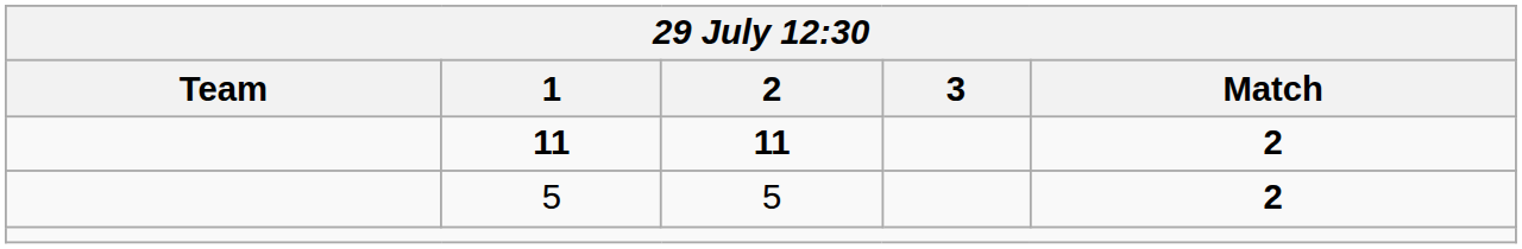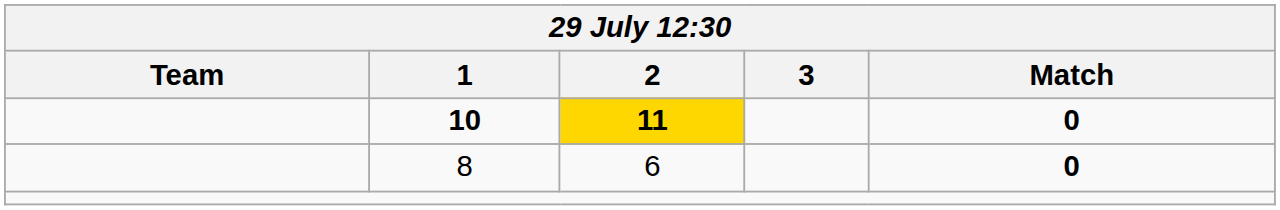row 3 | 1: 11 -> 10
row 3 | 2: no background -> gold background
row 3 | Match: 2 -> 0
row 4 | 1: 5 -> 8
row 4 | 2: 5 -> 6
row 4 | Match: 2 -> 0
